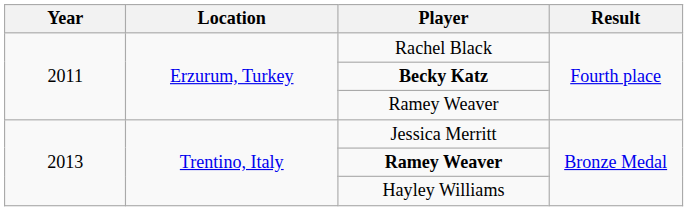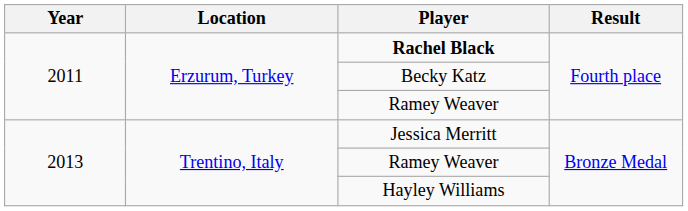Rachel Black | Player: normal -> bold
Becky Katz | Player: bold -> normal
2013 / Ramey Weaver | Player: bold -> normal
